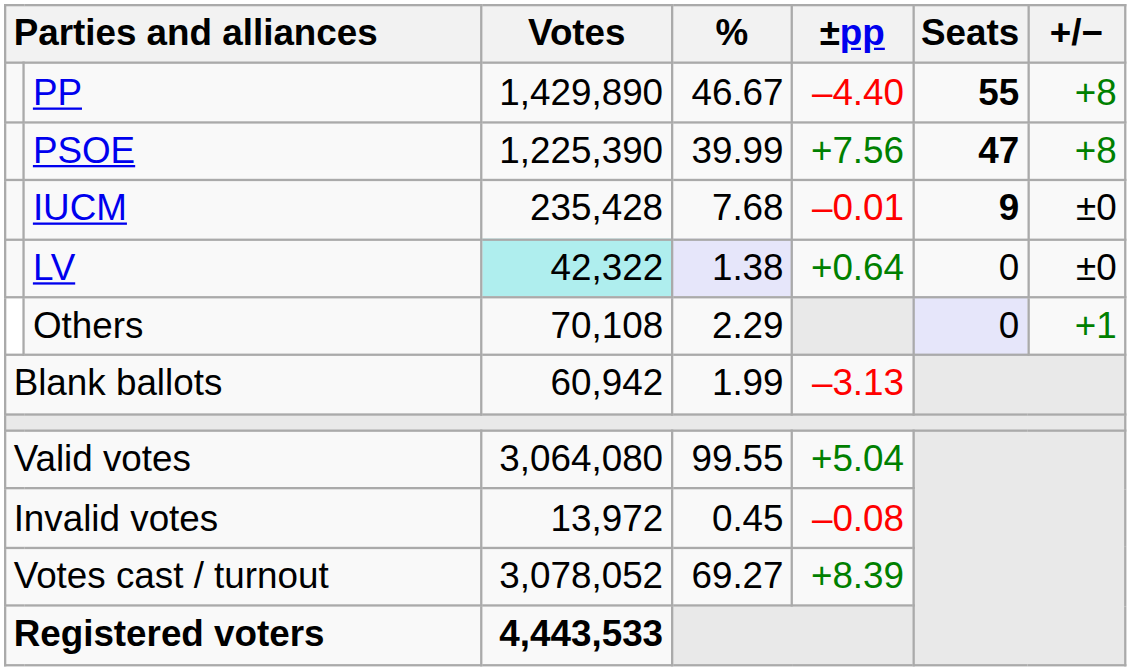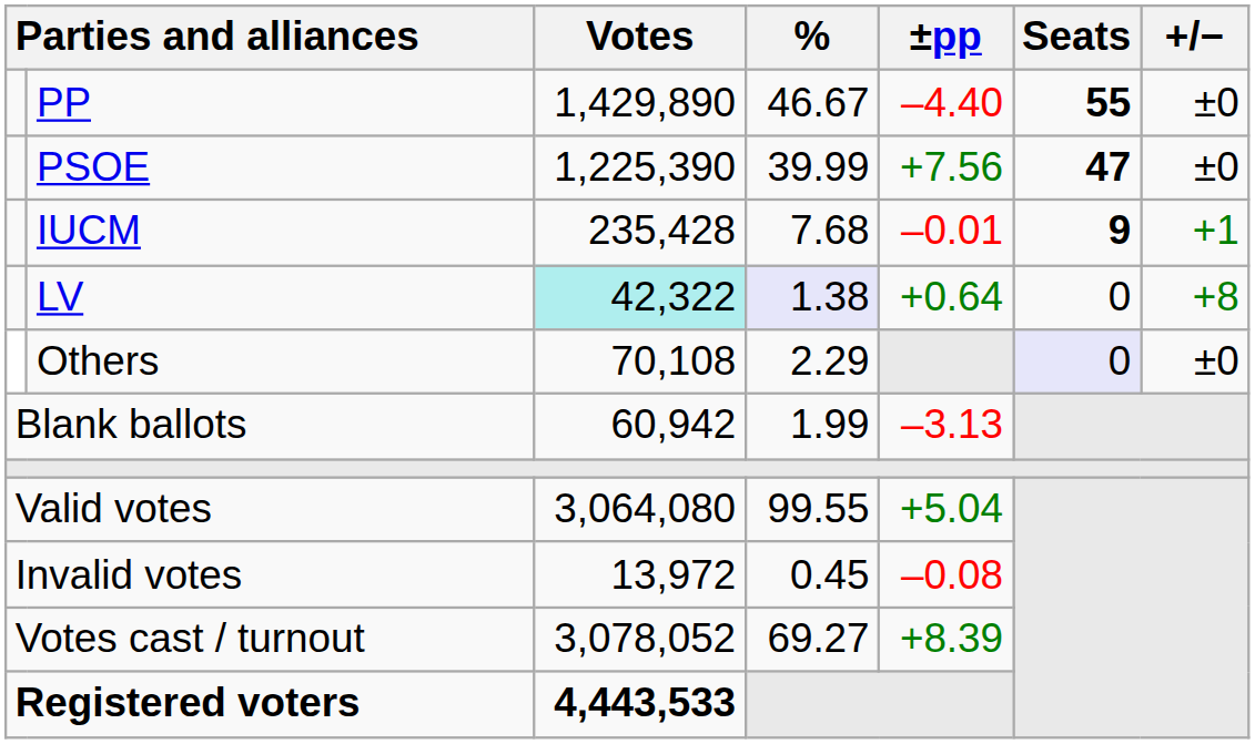PP | +/−: +8 -> ±0
PSOE | +/−: +8 -> ±0
IUCM | +/−: ±0 -> +1
LV | +/−: ±0 -> +8
Others | +/−: +1 -> ±0
